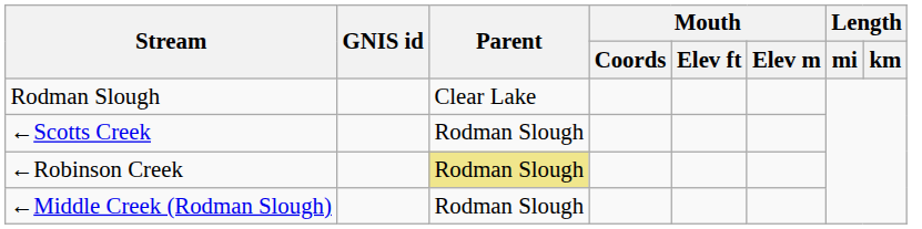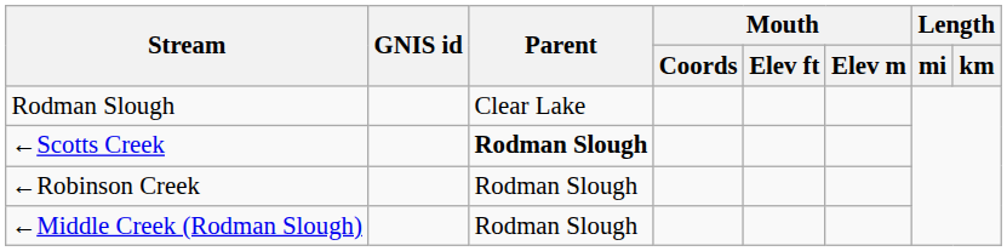←Scotts Creek | Parent: normal -> bold
←Robinson Creek | Parent: khaki background -> no background
